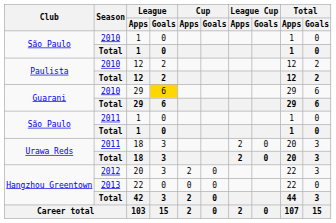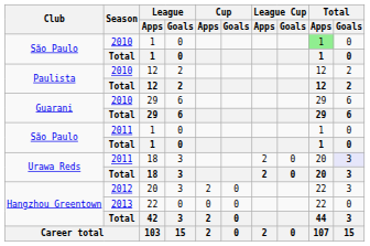2010 / 1 | Total / Apps: no background -> lightgreen background
2010 / 29 | League / Goals: gold background -> no background
2011 / 18 | Total / Goals: no background -> lavender background
